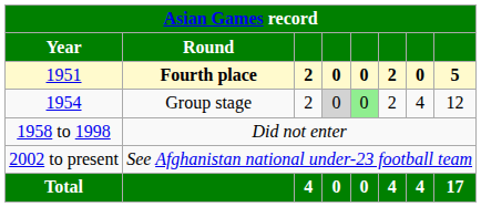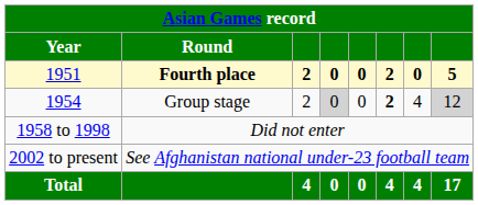1954 | column 5: lightgreen background -> no background
1954 | column 6: normal -> bold
1954 | column 8: no background -> lightgrey background
